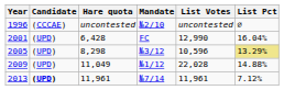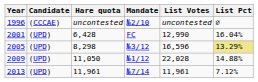2005 | List Votes: 10,596 -> 16,596
2009 | Hare quota: 11,049 -> 11,050
2013 | Candidate: bold -> normal
